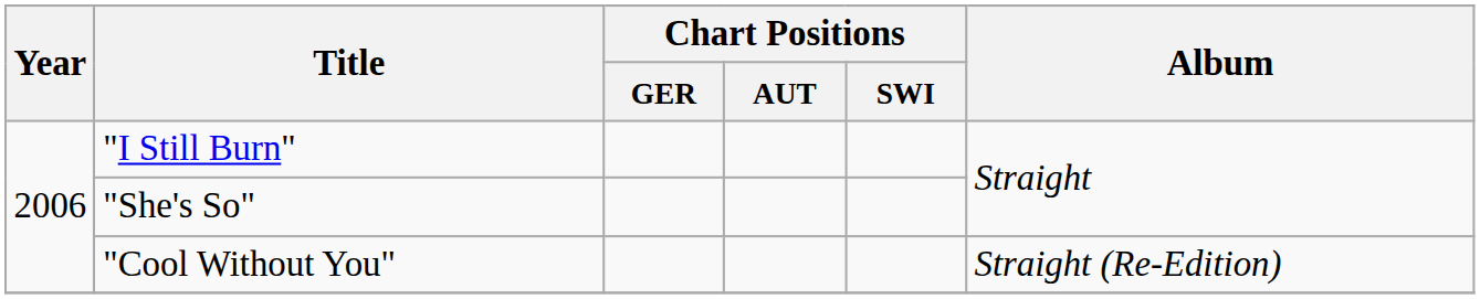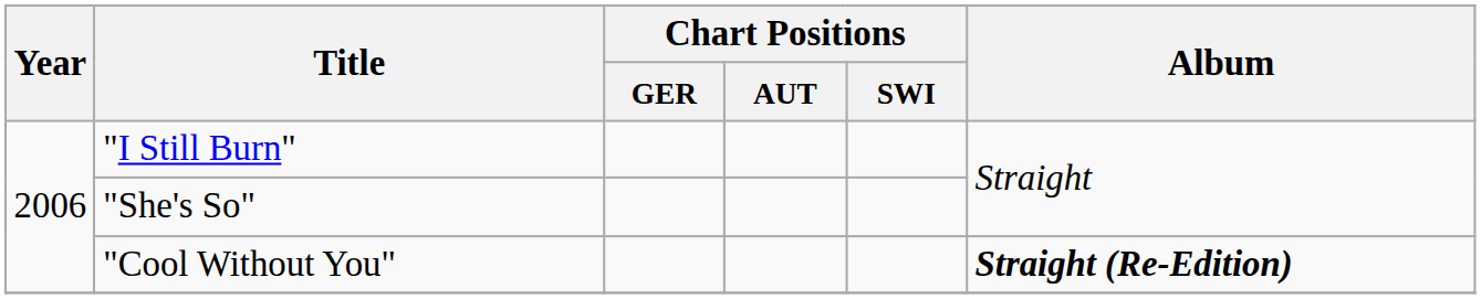"Cool Without You" | Album: normal -> bold
